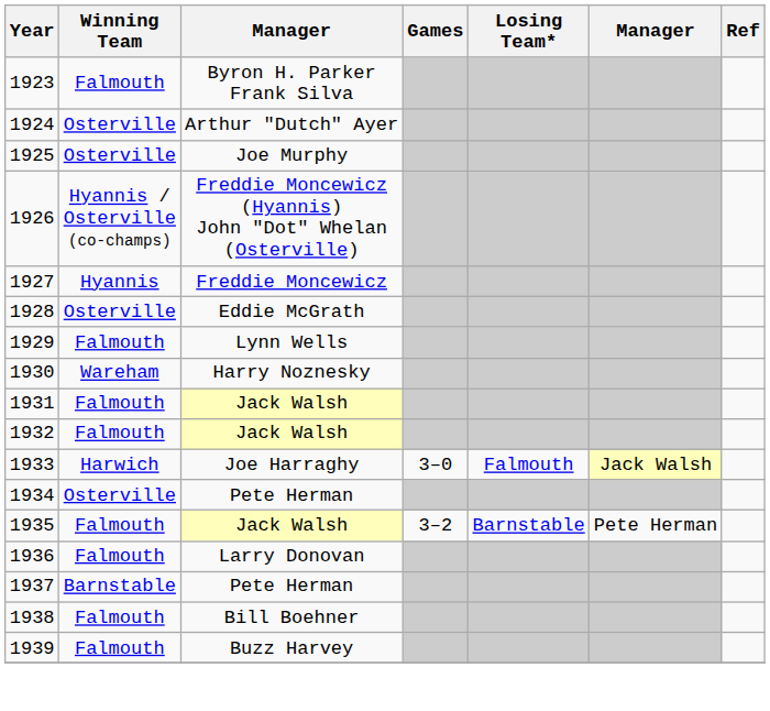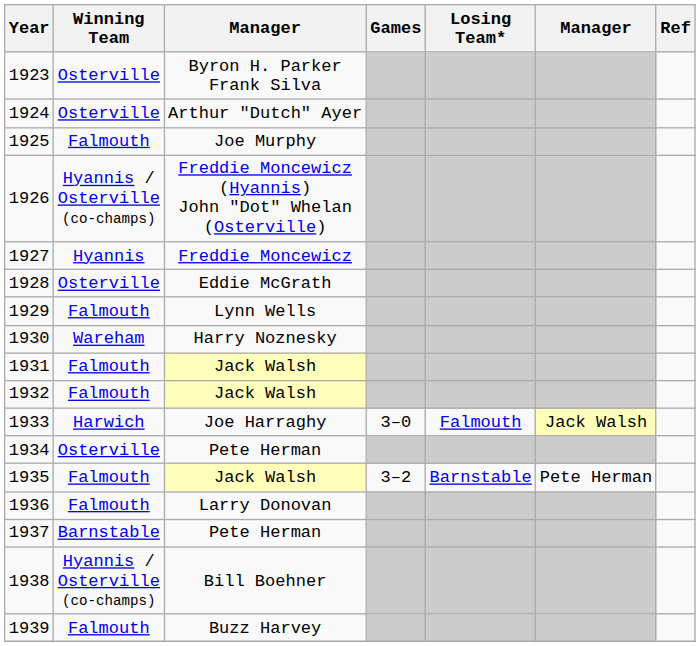1923 | Winning Team: Falmouth -> Osterville
1925 | Winning Team: Osterville -> Falmouth
1938 | Winning Team: Falmouth -> Hyannis / Osterville (co-champs)
